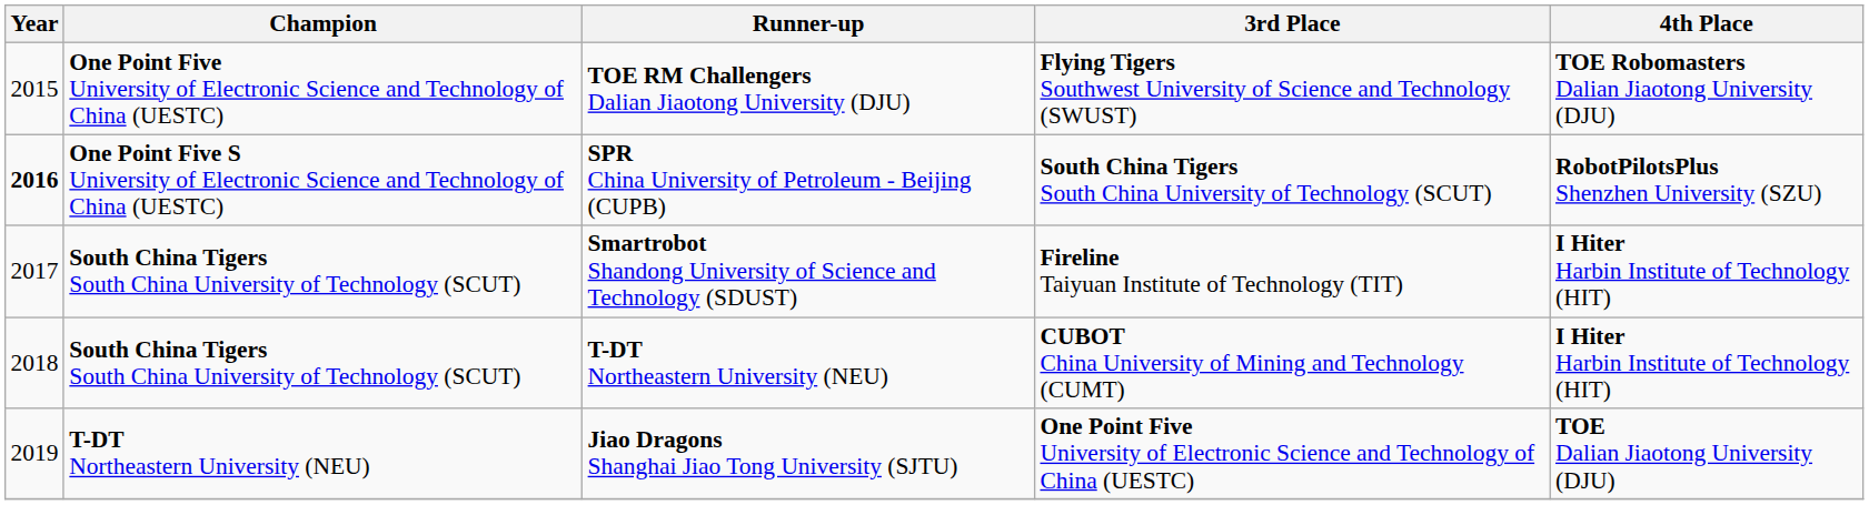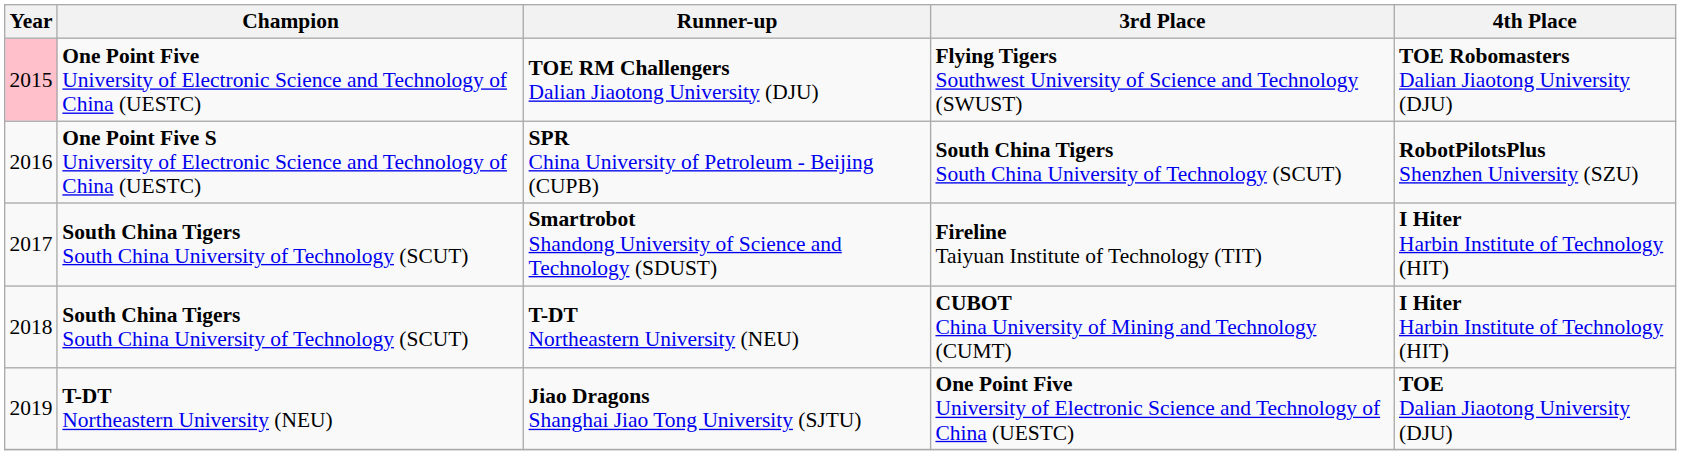TOE RM Challengers Dalian Jiaotong University (DJU) | Year: no background -> pink background
SPR China University of Petroleum - Beijing (CUPB) | Year: bold -> normal
